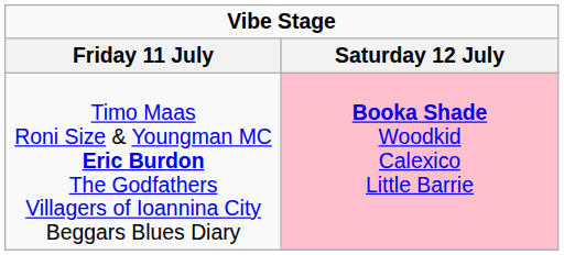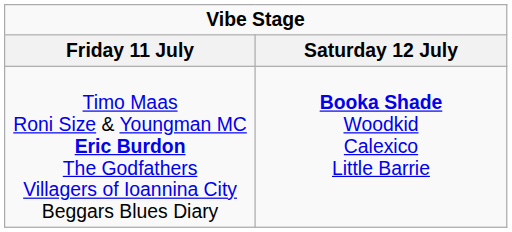row 3 | Saturday 12 July: pink background -> no background
